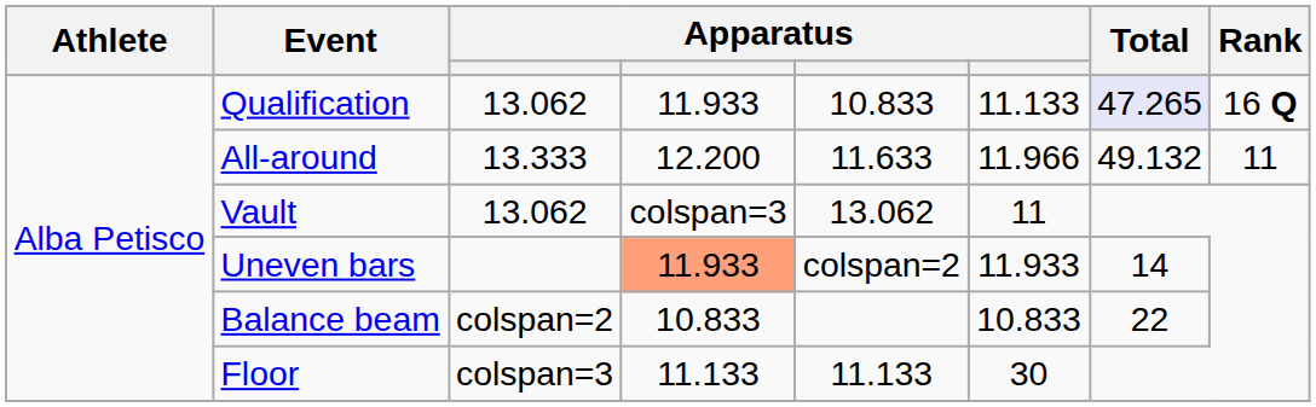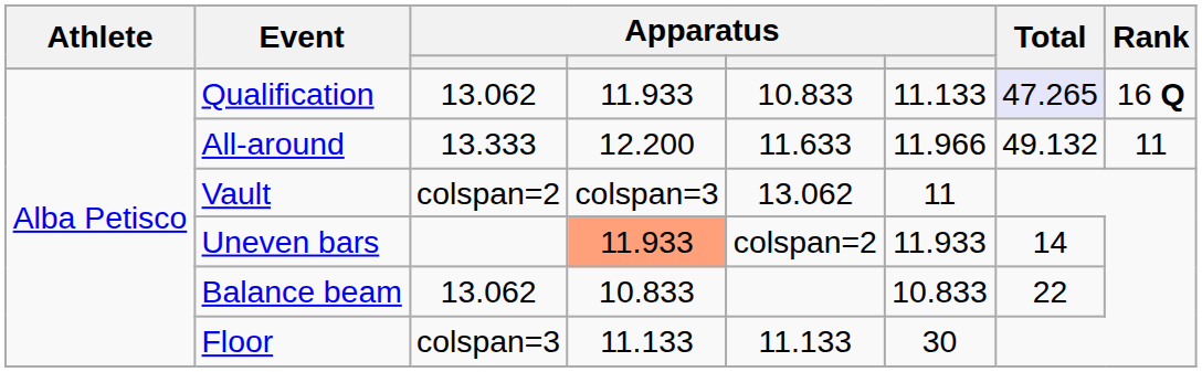Vault | column 3: 13.062 -> colspan=2
Balance beam | column 3: colspan=2 -> 13.062
